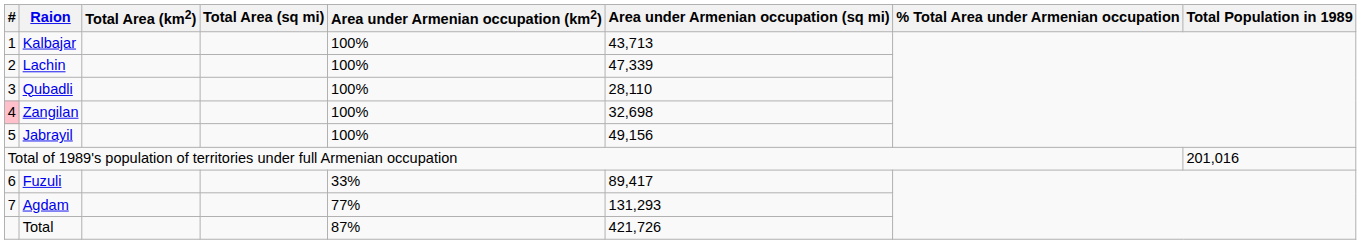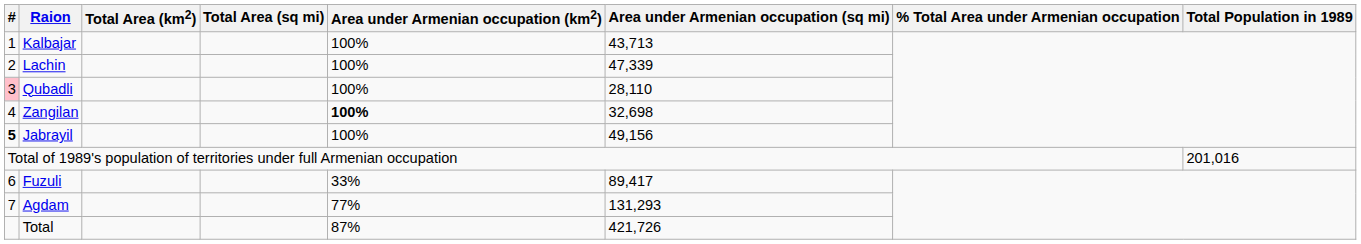Qubadli | #: no background -> pink background
Zangilan | #: pink background -> no background
Zangilan | Area under Armenian occupation (km2): normal -> bold
Jabrayil | #: normal -> bold
